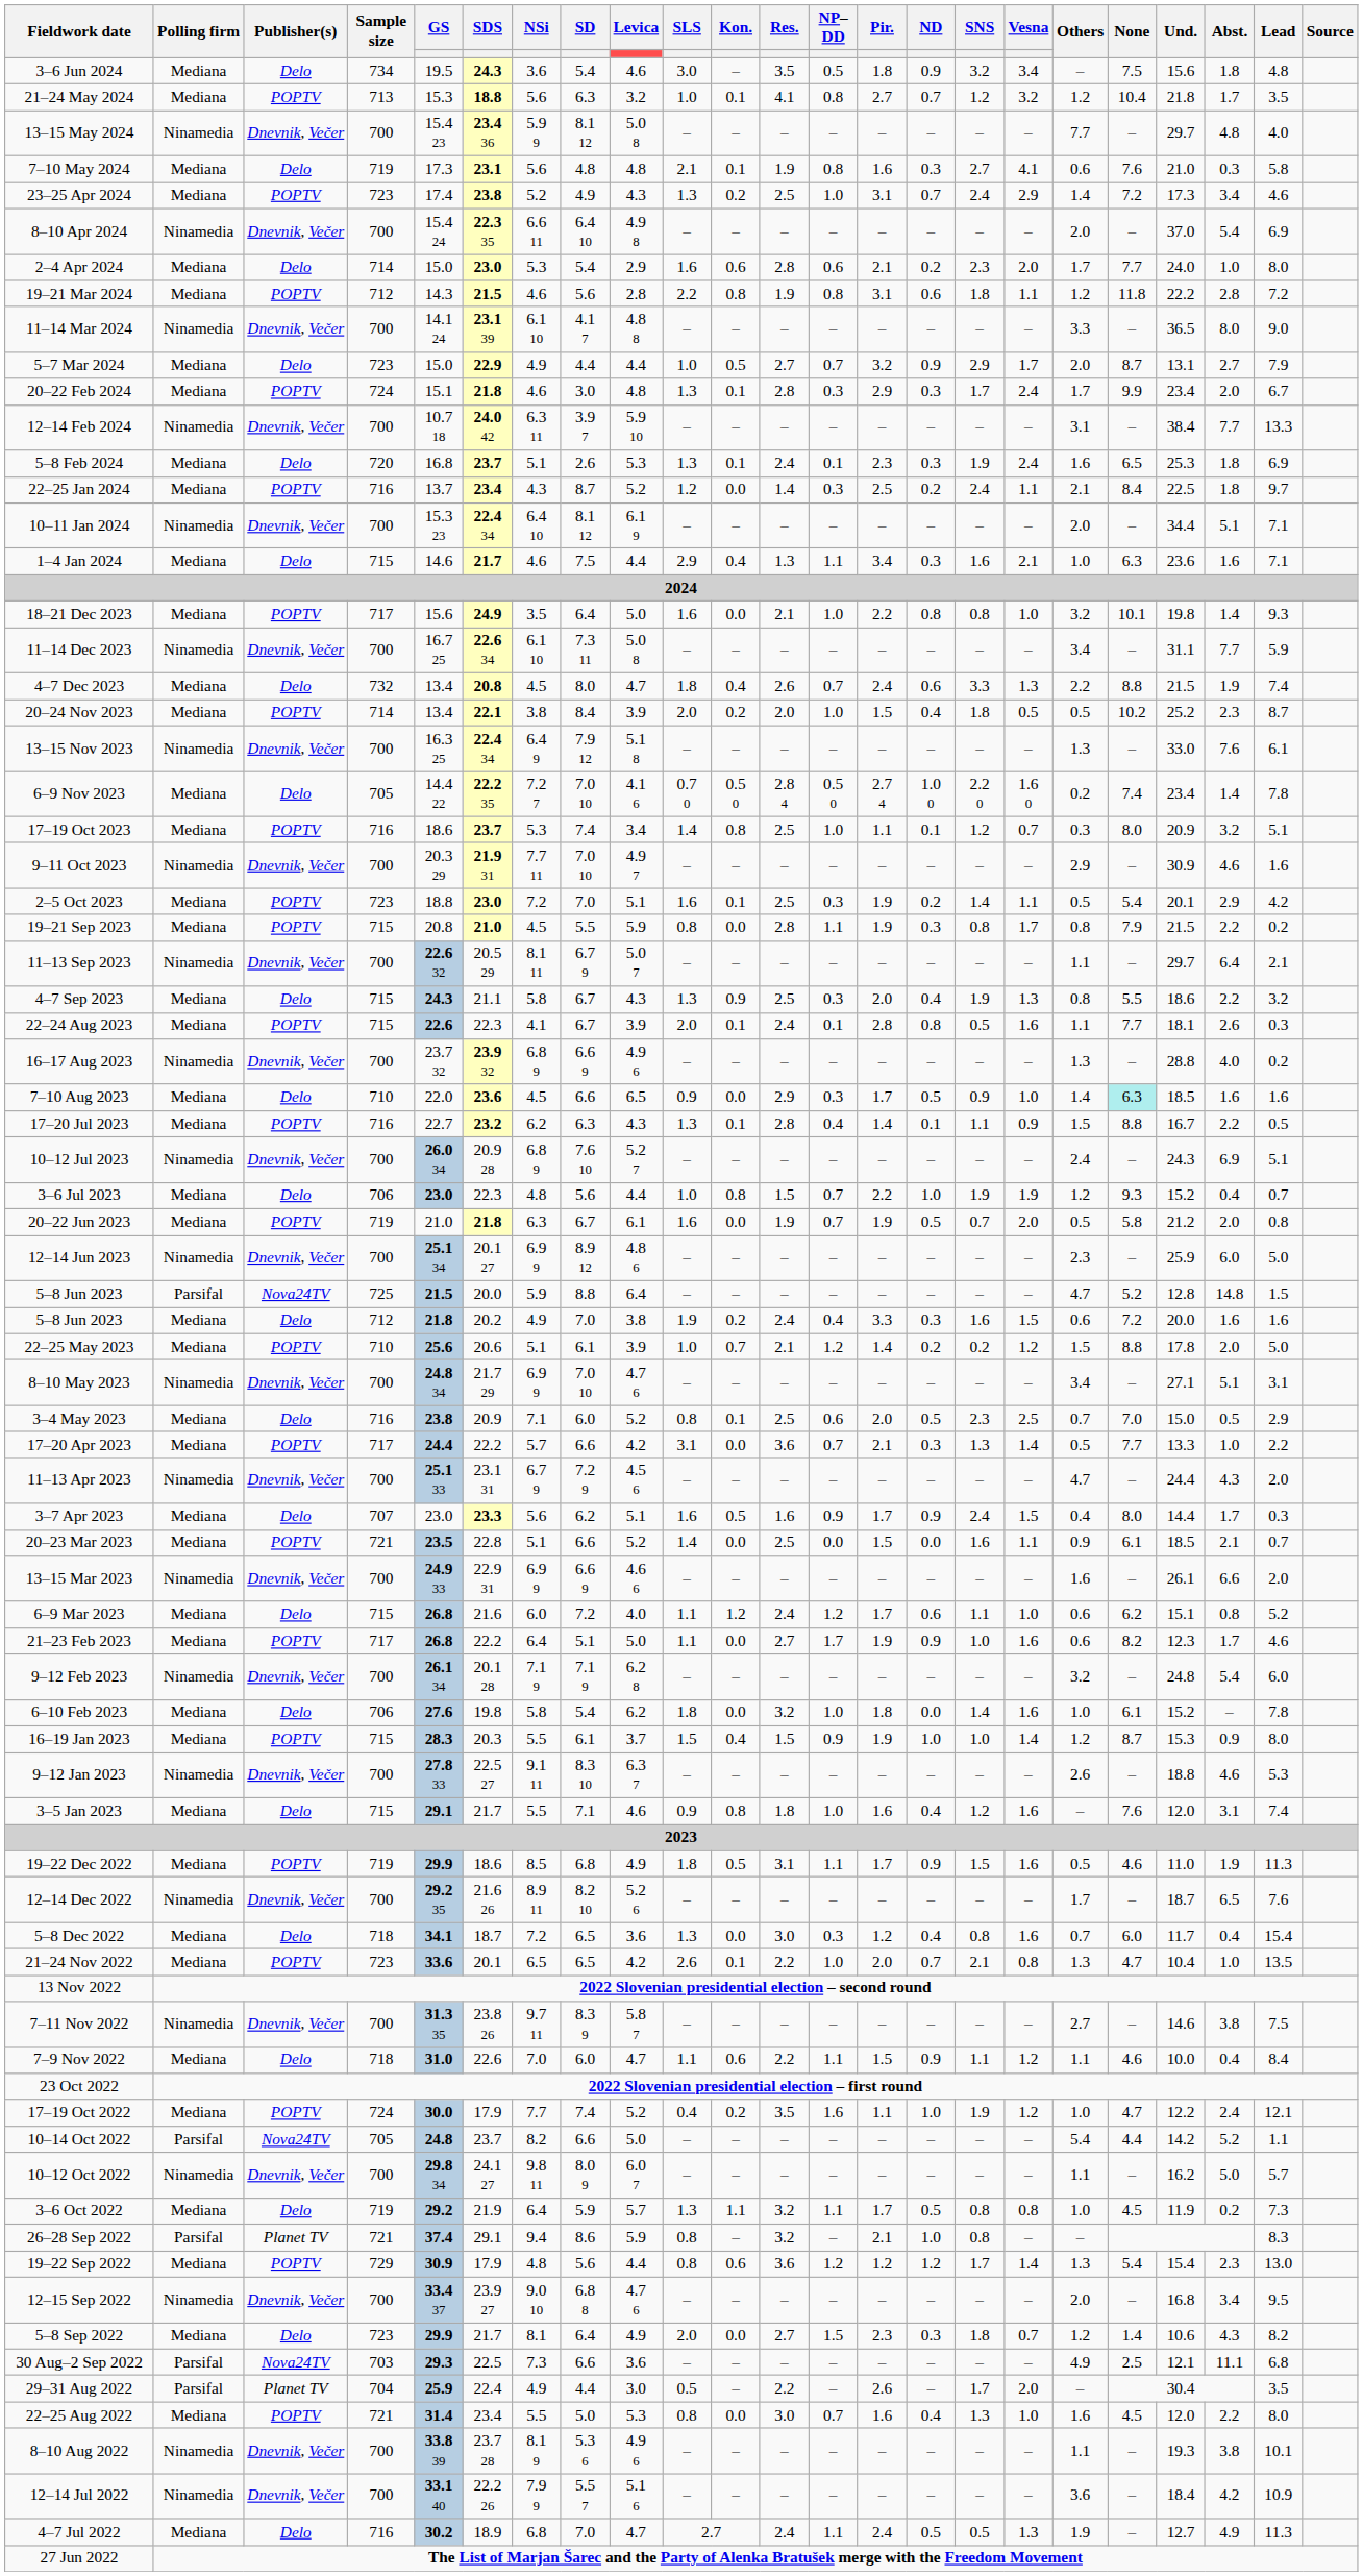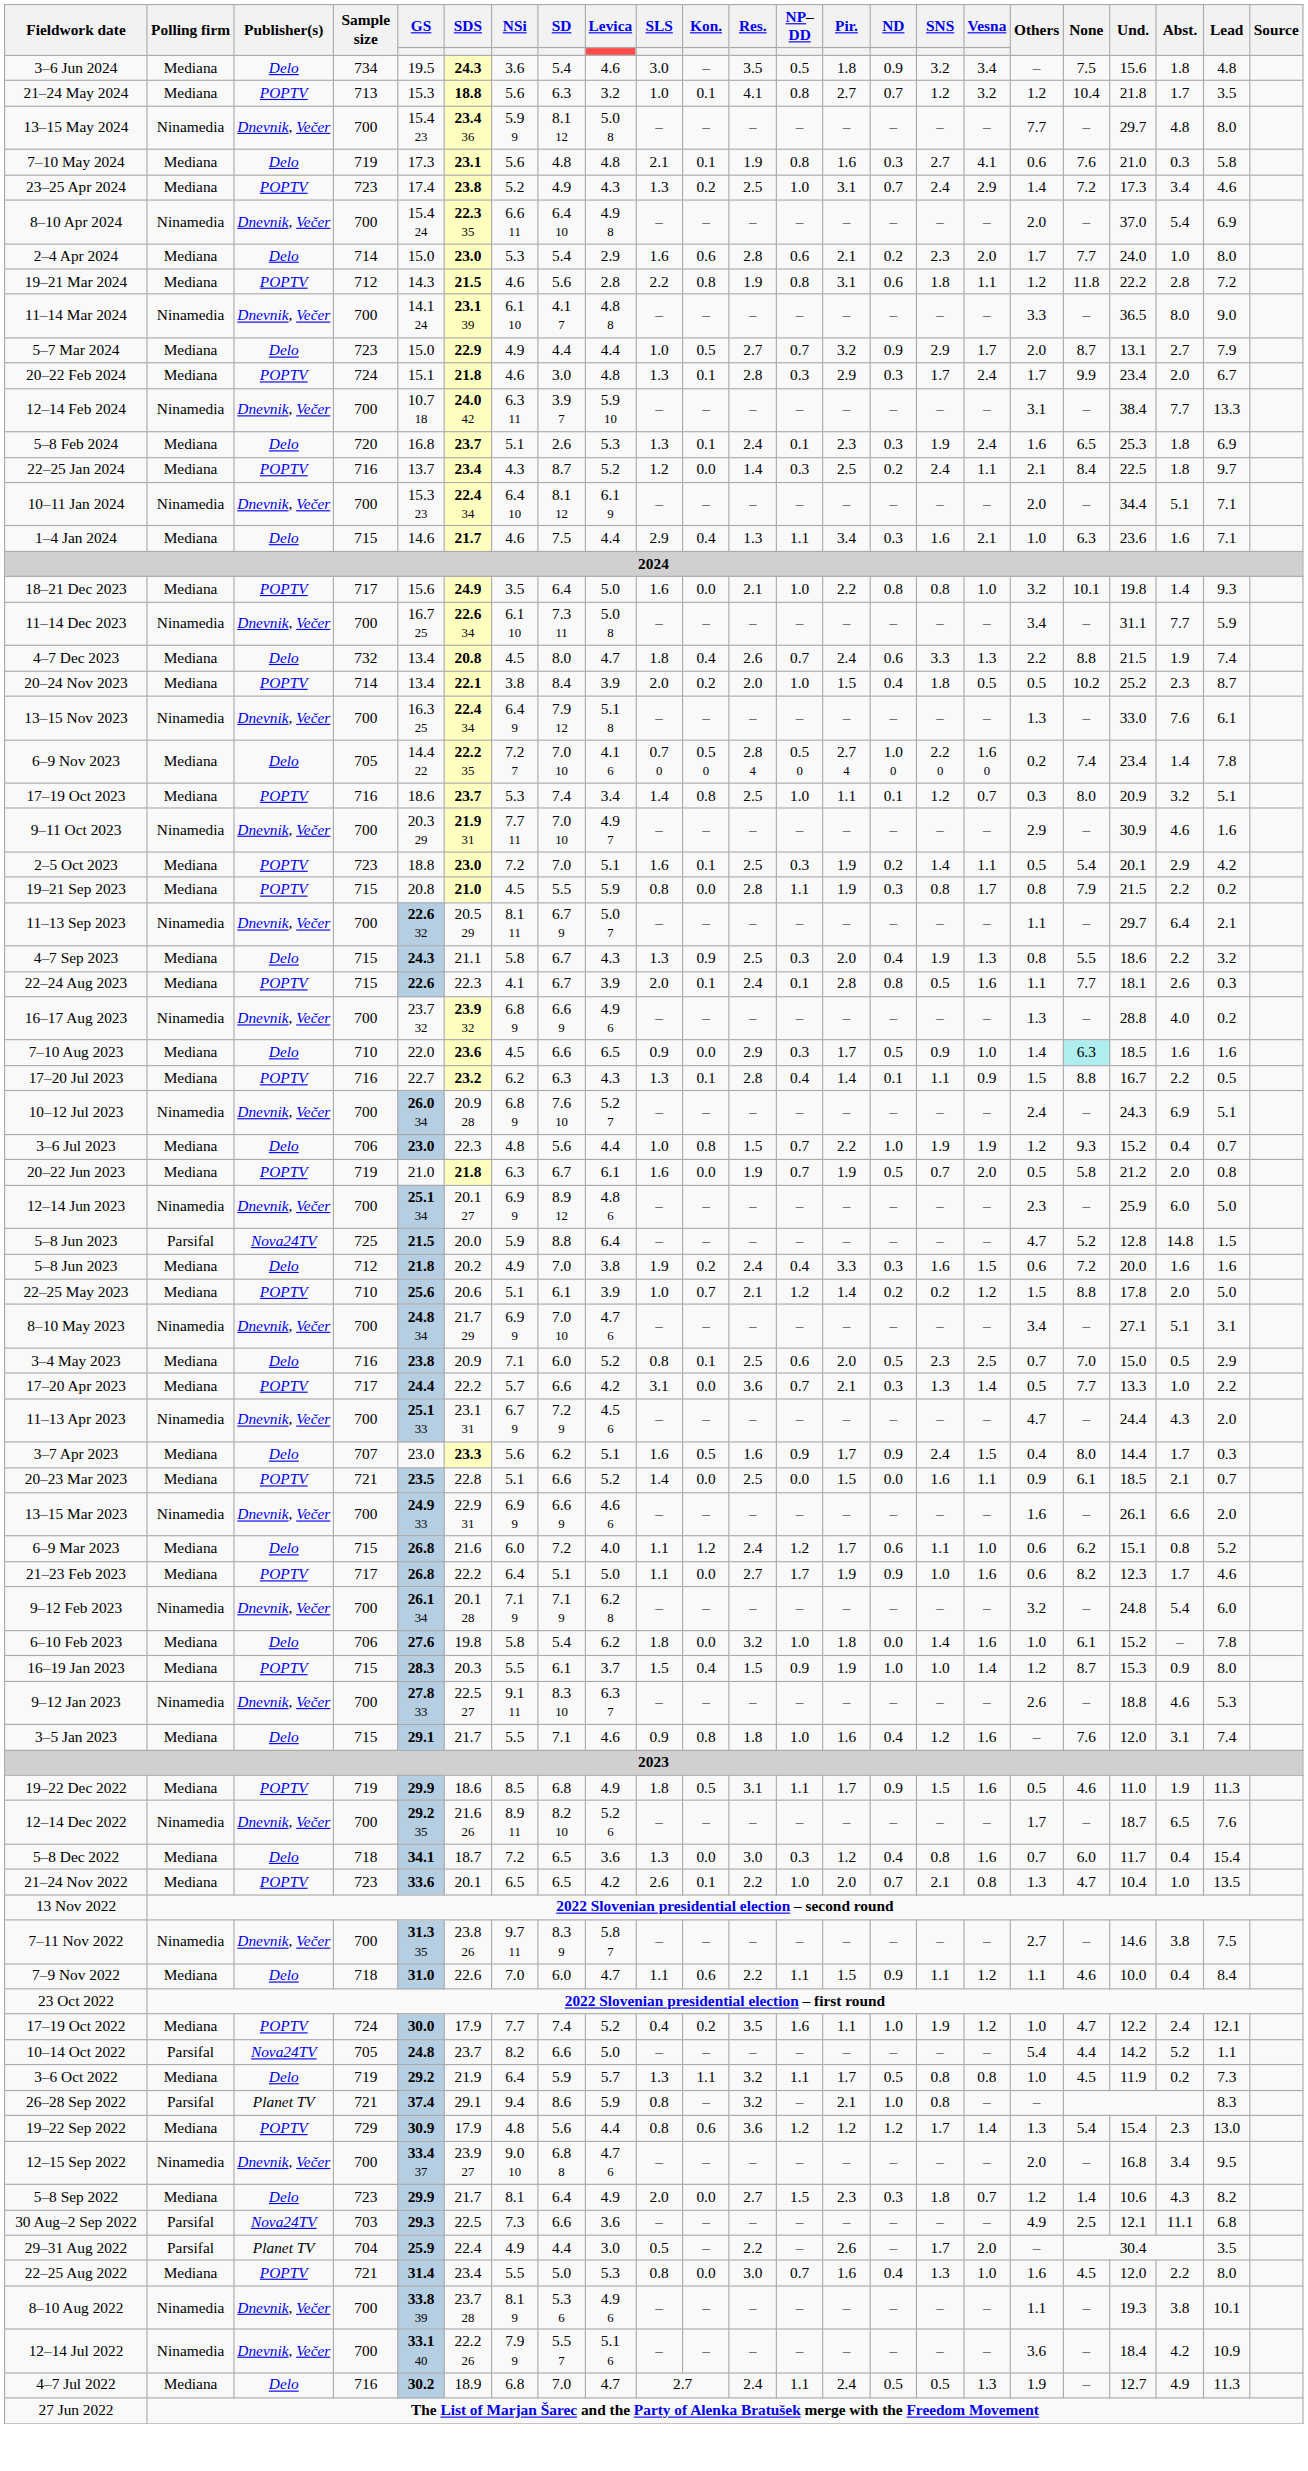13–15 May 2024 | Lead: 4.0 -> 8.0
- row: 10–12 Oct 2022 | Ninamedia | Dnevnik, Večer | 700 | 29.8 34 | 24.1 27 | 9.8 11 | 8.0 9 | 6.0 7 | – | – | – | – | – | – | – | – | 1.1 | – | 16.2 | 5.0 | 5.7
